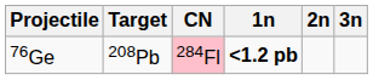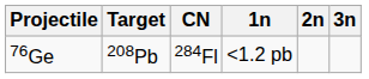76Ge | CN: pink background -> no background
76Ge | 1n: bold -> normal
